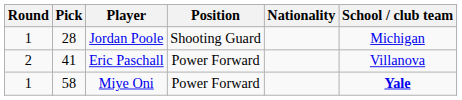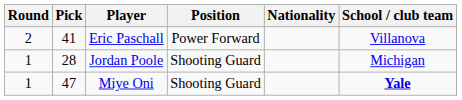rows swapped: Jordan Poole <-> Eric Paschall
Miye Oni | Pick: 58 -> 47
Miye Oni | Position: Power Forward -> Shooting Guard
